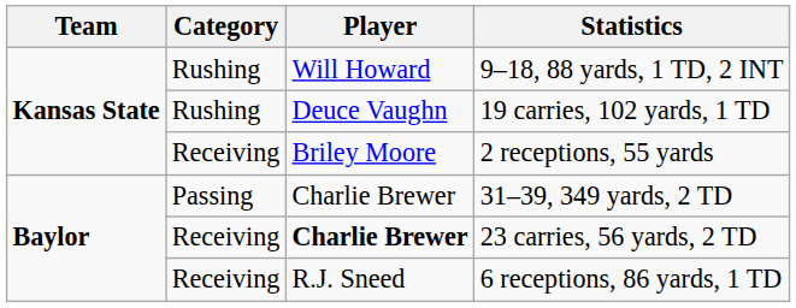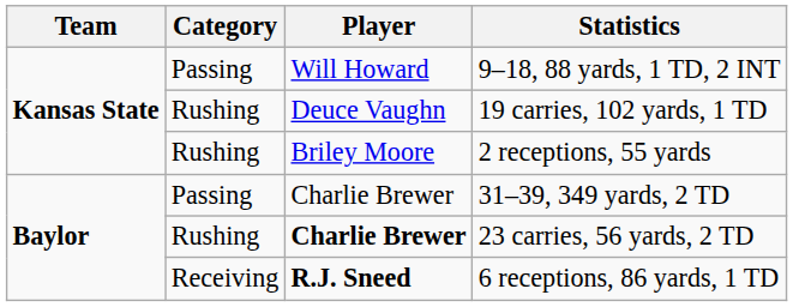9–18, 88 yards, 1 TD, 2 INT | Category: Rushing -> Passing
2 receptions, 55 yards | Category: Receiving -> Rushing
23 carries, 56 yards, 2 TD | Category: Receiving -> Rushing
6 receptions, 86 yards, 1 TD | Player: normal -> bold
